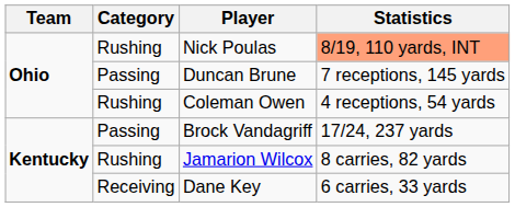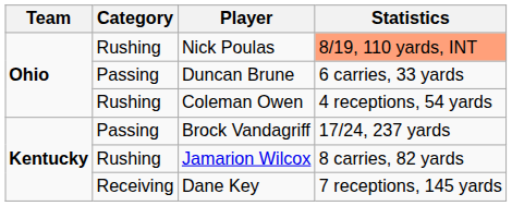Duncan Brune | Statistics: 7 receptions, 145 yards -> 6 carries, 33 yards
Dane Key | Statistics: 6 carries, 33 yards -> 7 receptions, 145 yards
